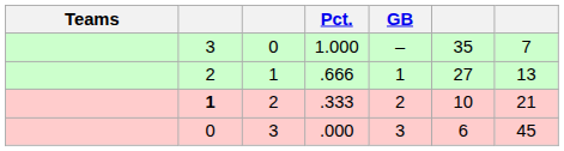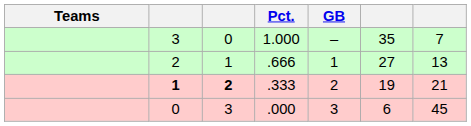row 4 | column 3: normal -> bold
row 4 | column 6: 10 -> 19
